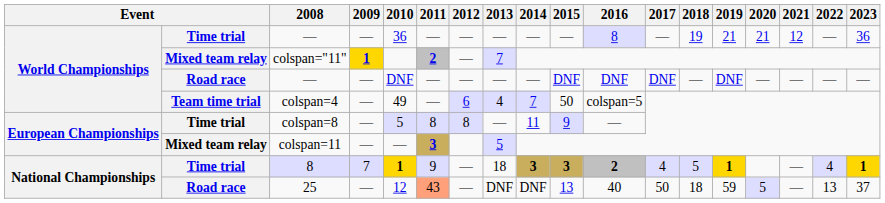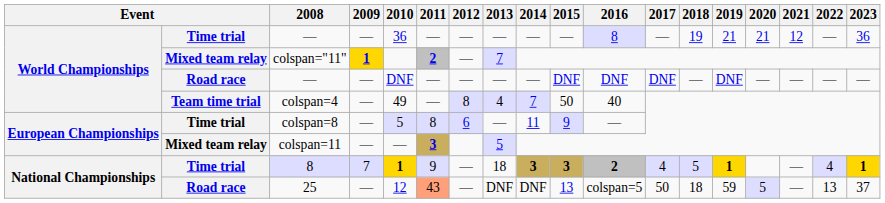colspan=4 | 2012: 6 -> 8
colspan=4 | 2016: colspan=5 -> 40
colspan=8 | 2012: 8 -> 6
25 | 2016: 40 -> colspan=5
